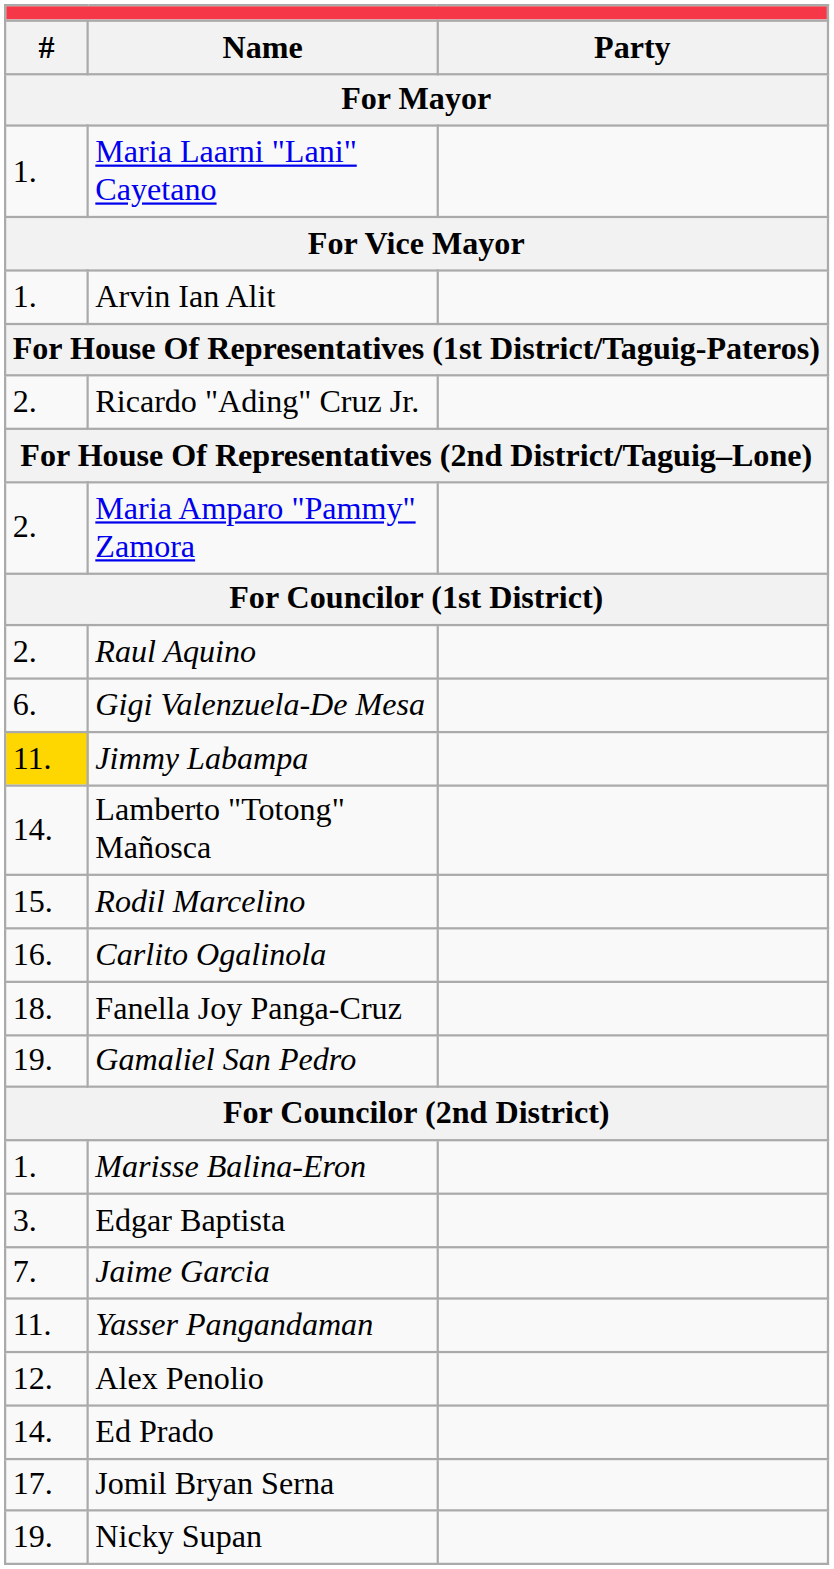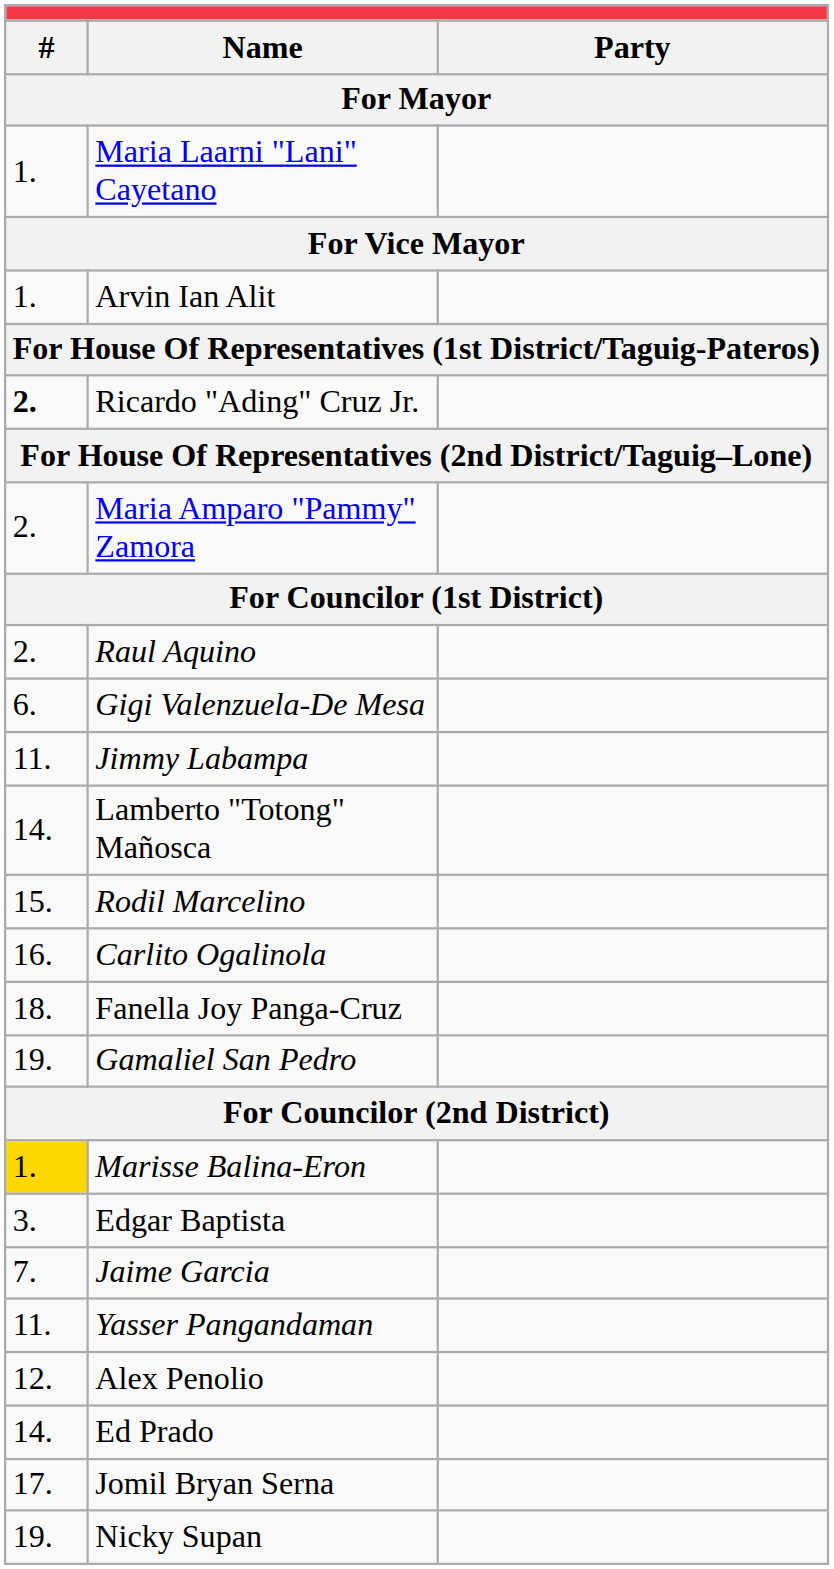Ricardo "Ading" Cruz Jr. | column 1: normal -> bold
Jimmy Labampa | column 1: gold background -> no background
Marisse Balina-Eron | column 1: no background -> gold background
